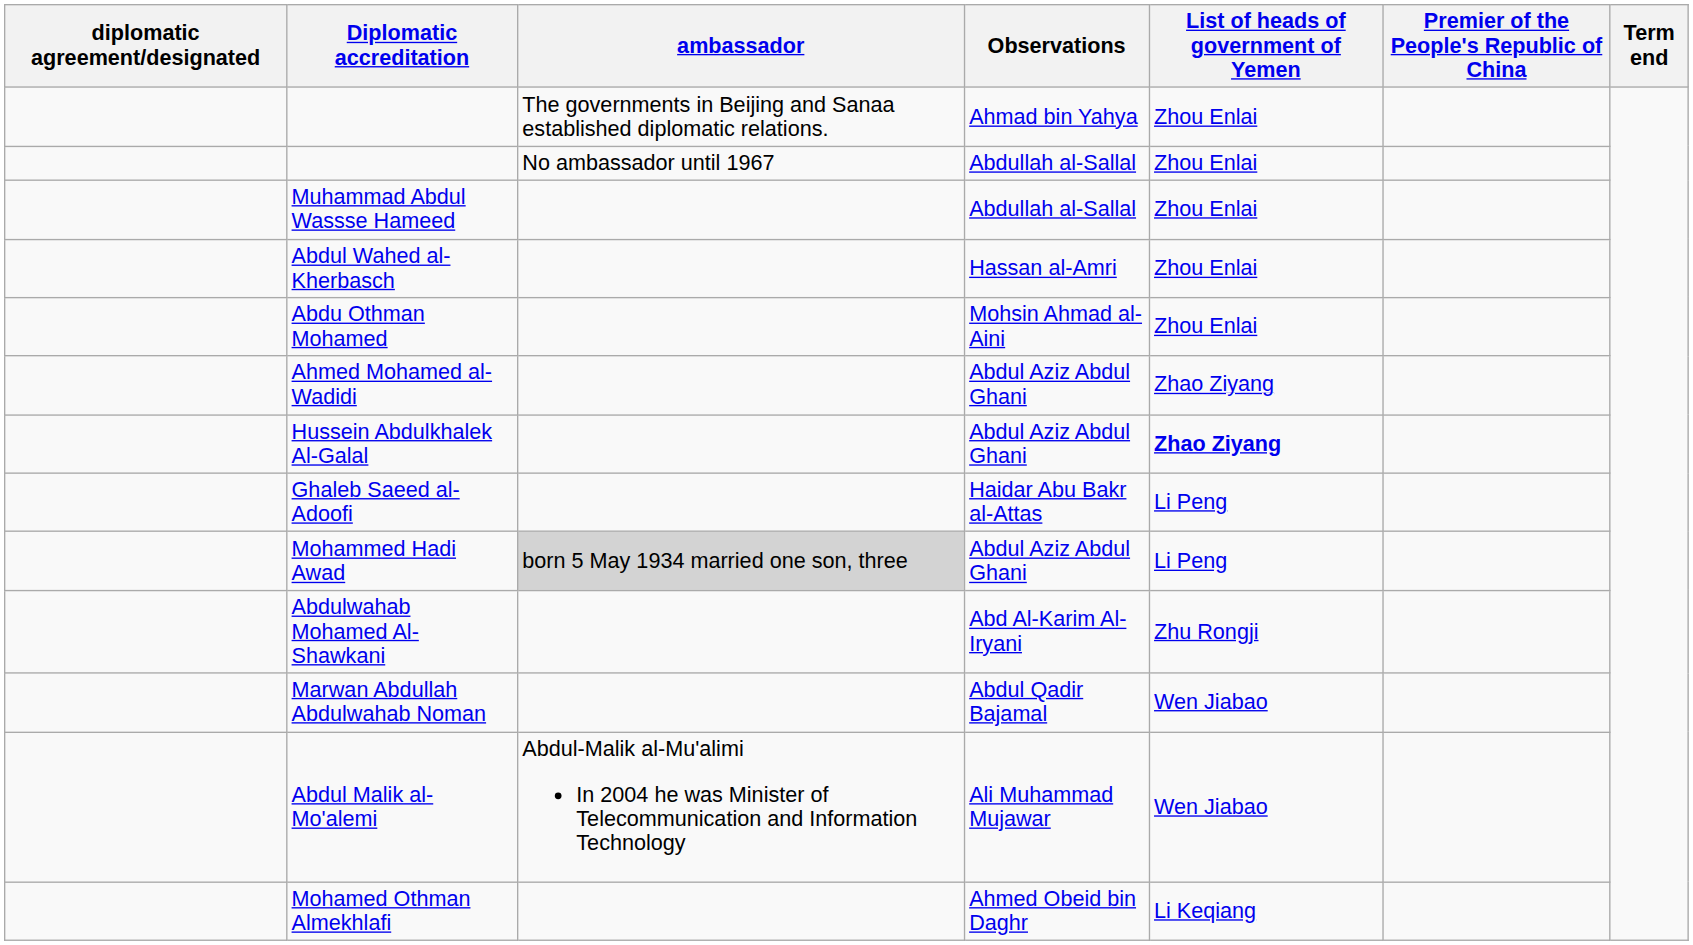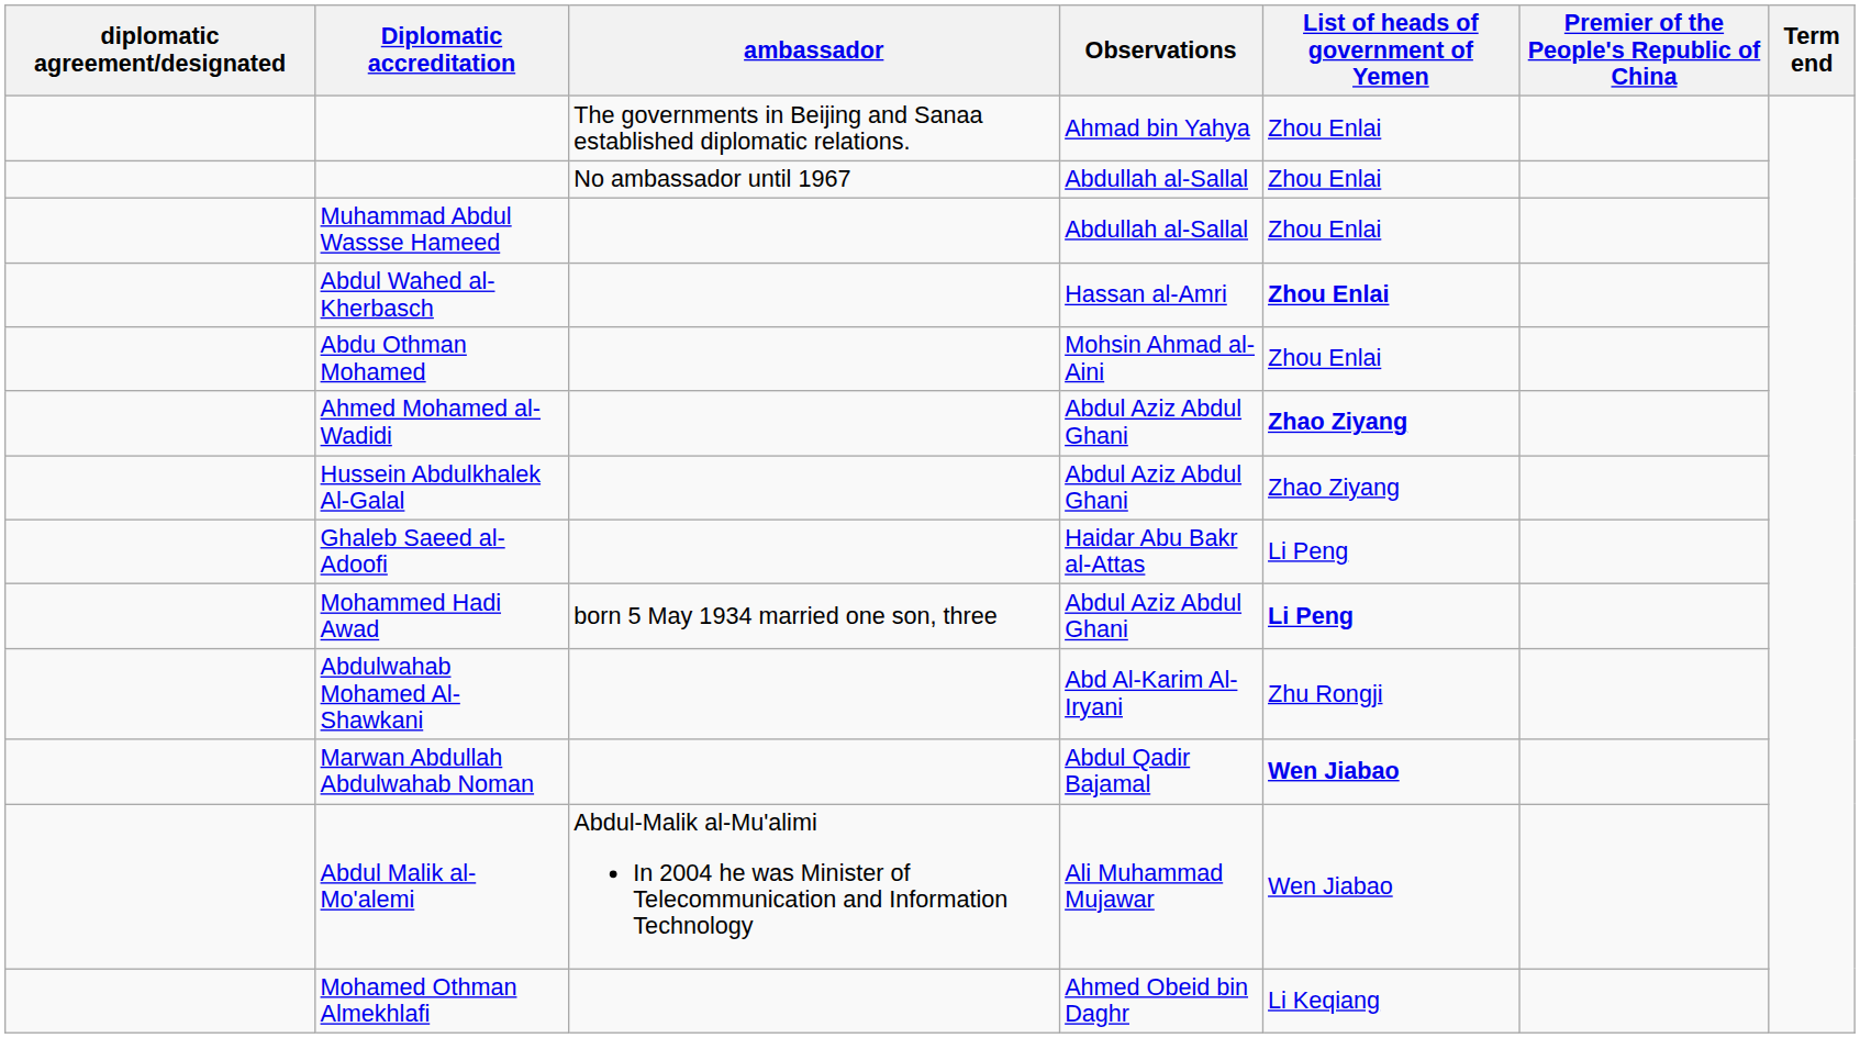Abdul Wahed al-Kherbasch | List of heads of government of Yemen: normal -> bold
Ahmed Mohamed al-Wadidi | List of heads of government of Yemen: normal -> bold
Hussein Abdulkhalek Al-Galal | List of heads of government of Yemen: bold -> normal
Mohammed Hadi Awad | ambassador: lightgrey background -> no background
Mohammed Hadi Awad | List of heads of government of Yemen: normal -> bold
Marwan Abdullah Abdulwahab Noman | List of heads of government of Yemen: normal -> bold
